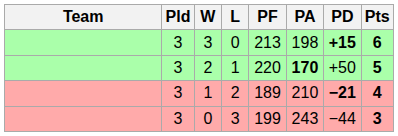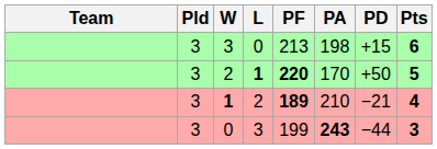row 2 | PD: bold -> normal
row 3 | L: normal -> bold
row 3 | PF: normal -> bold
row 3 | PA: bold -> normal
row 4 | W: normal -> bold
row 4 | PF: normal -> bold
row 4 | PD: bold -> normal
row 5 | PA: normal -> bold
